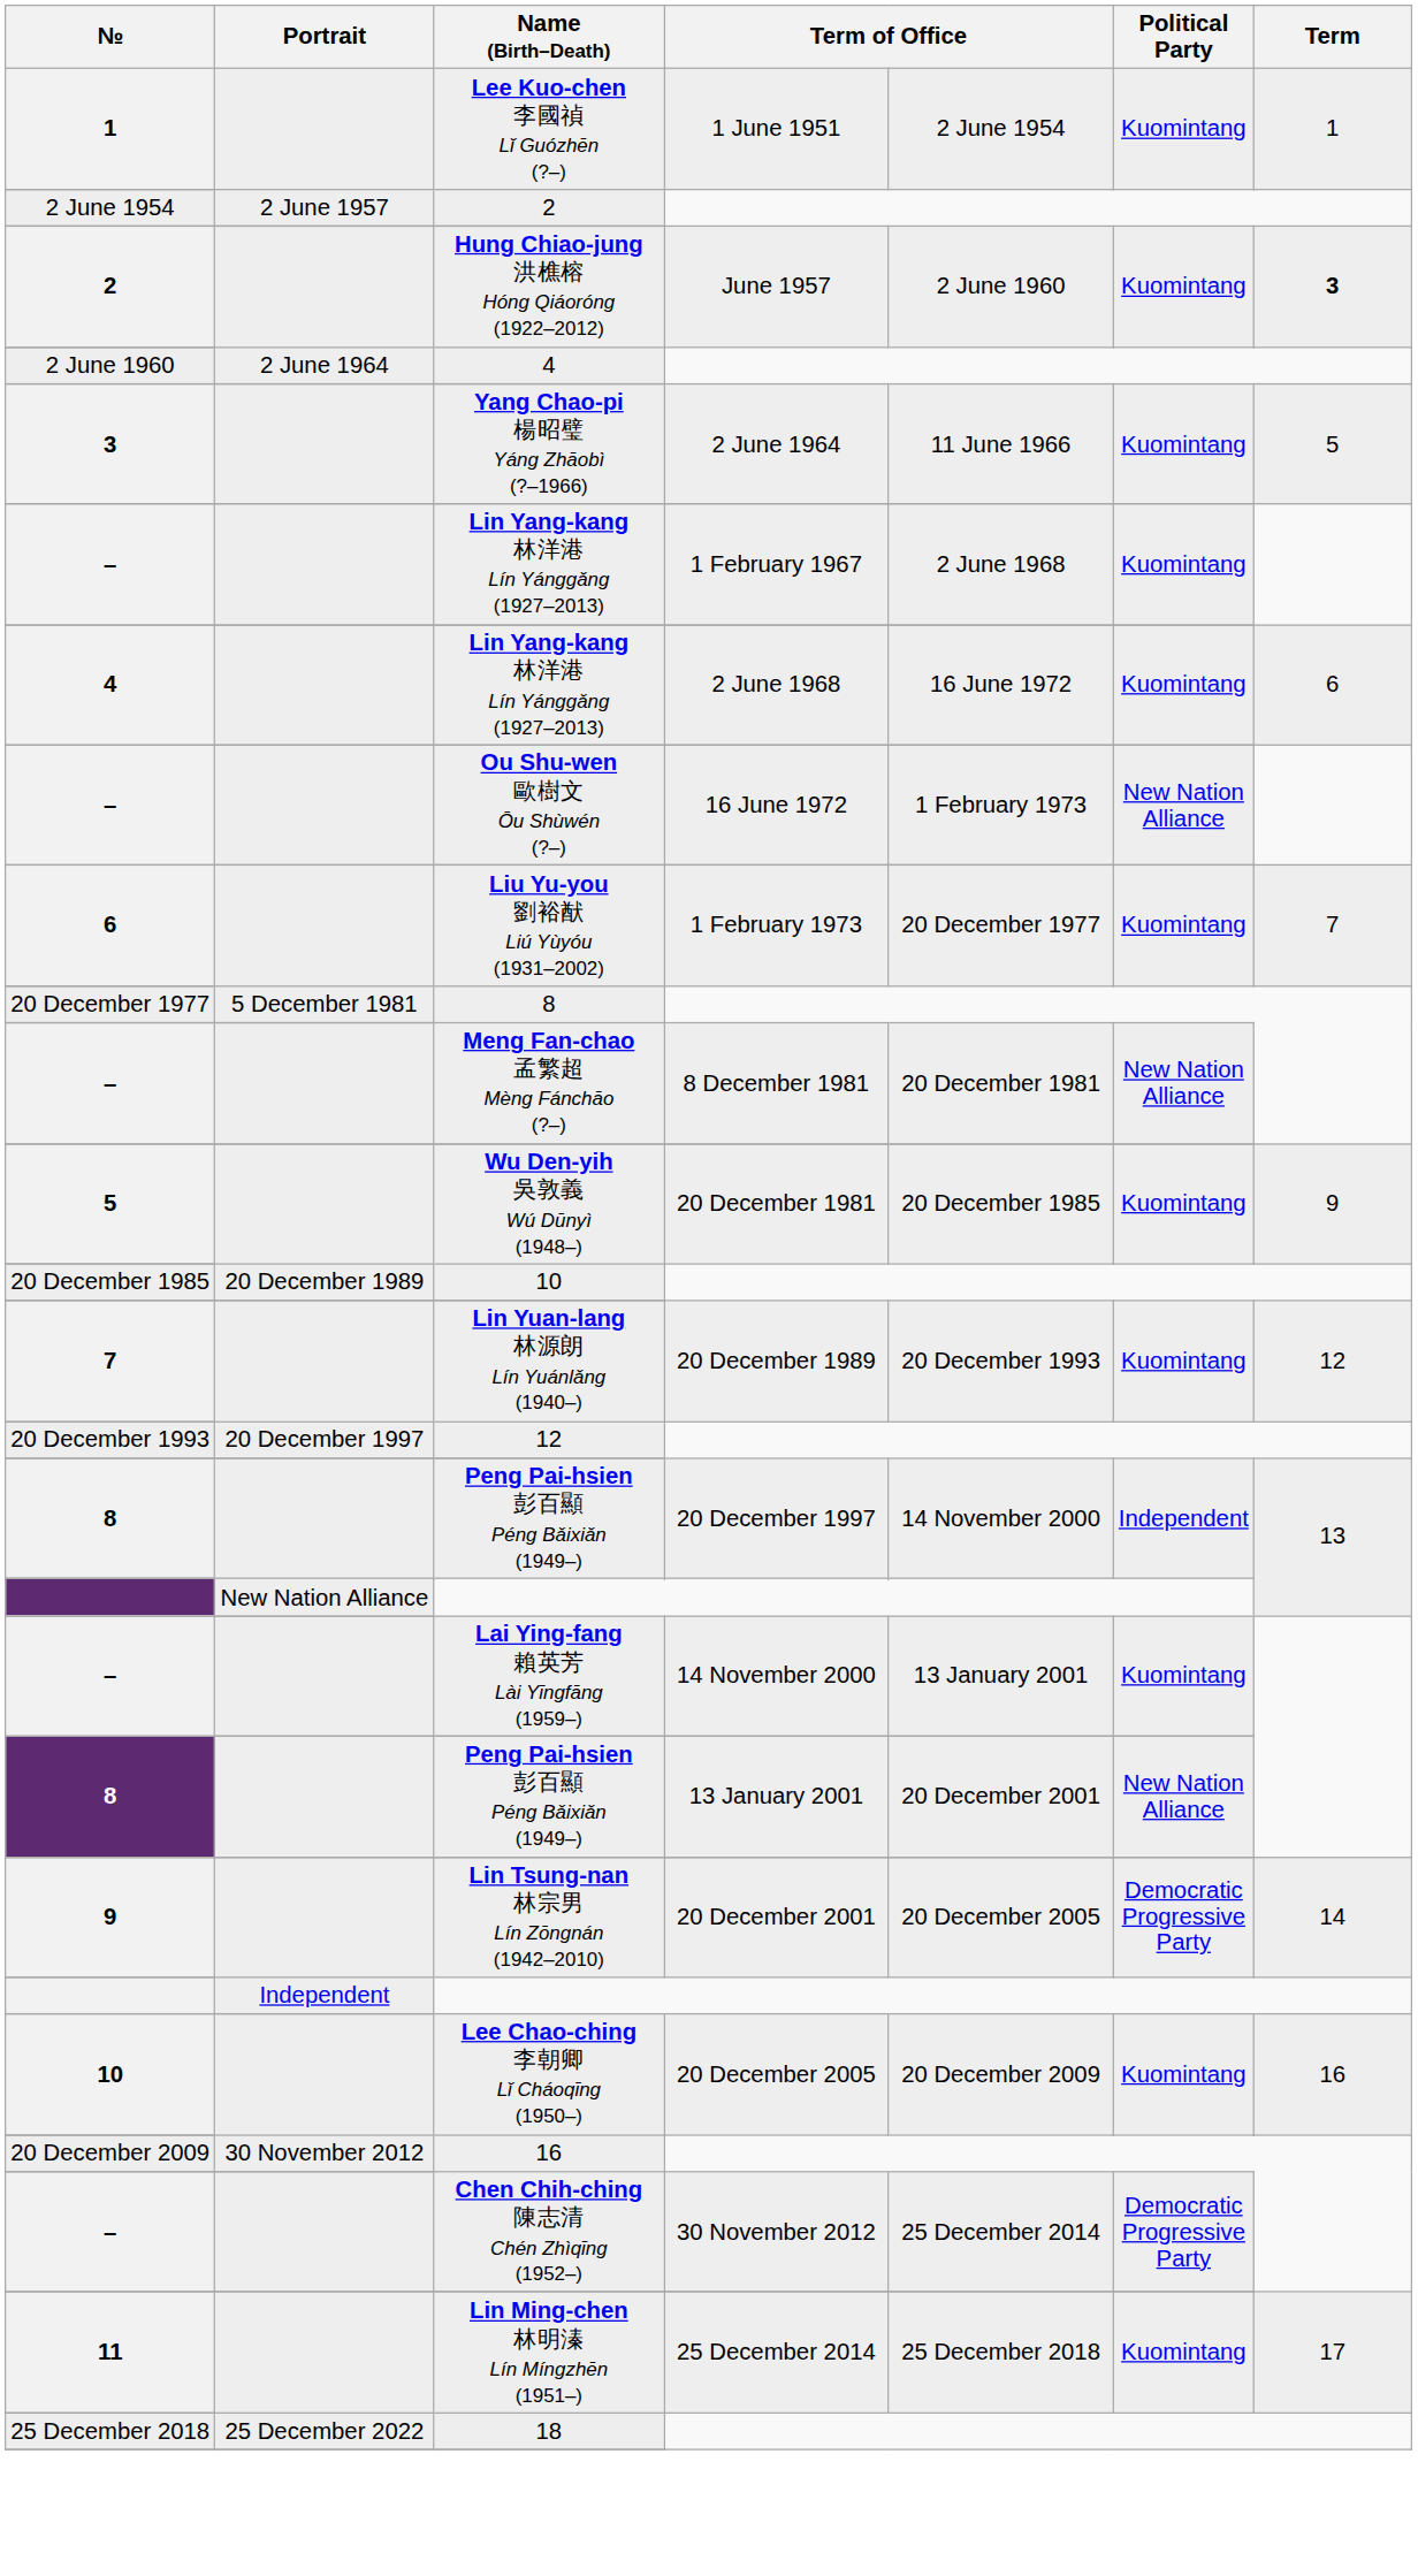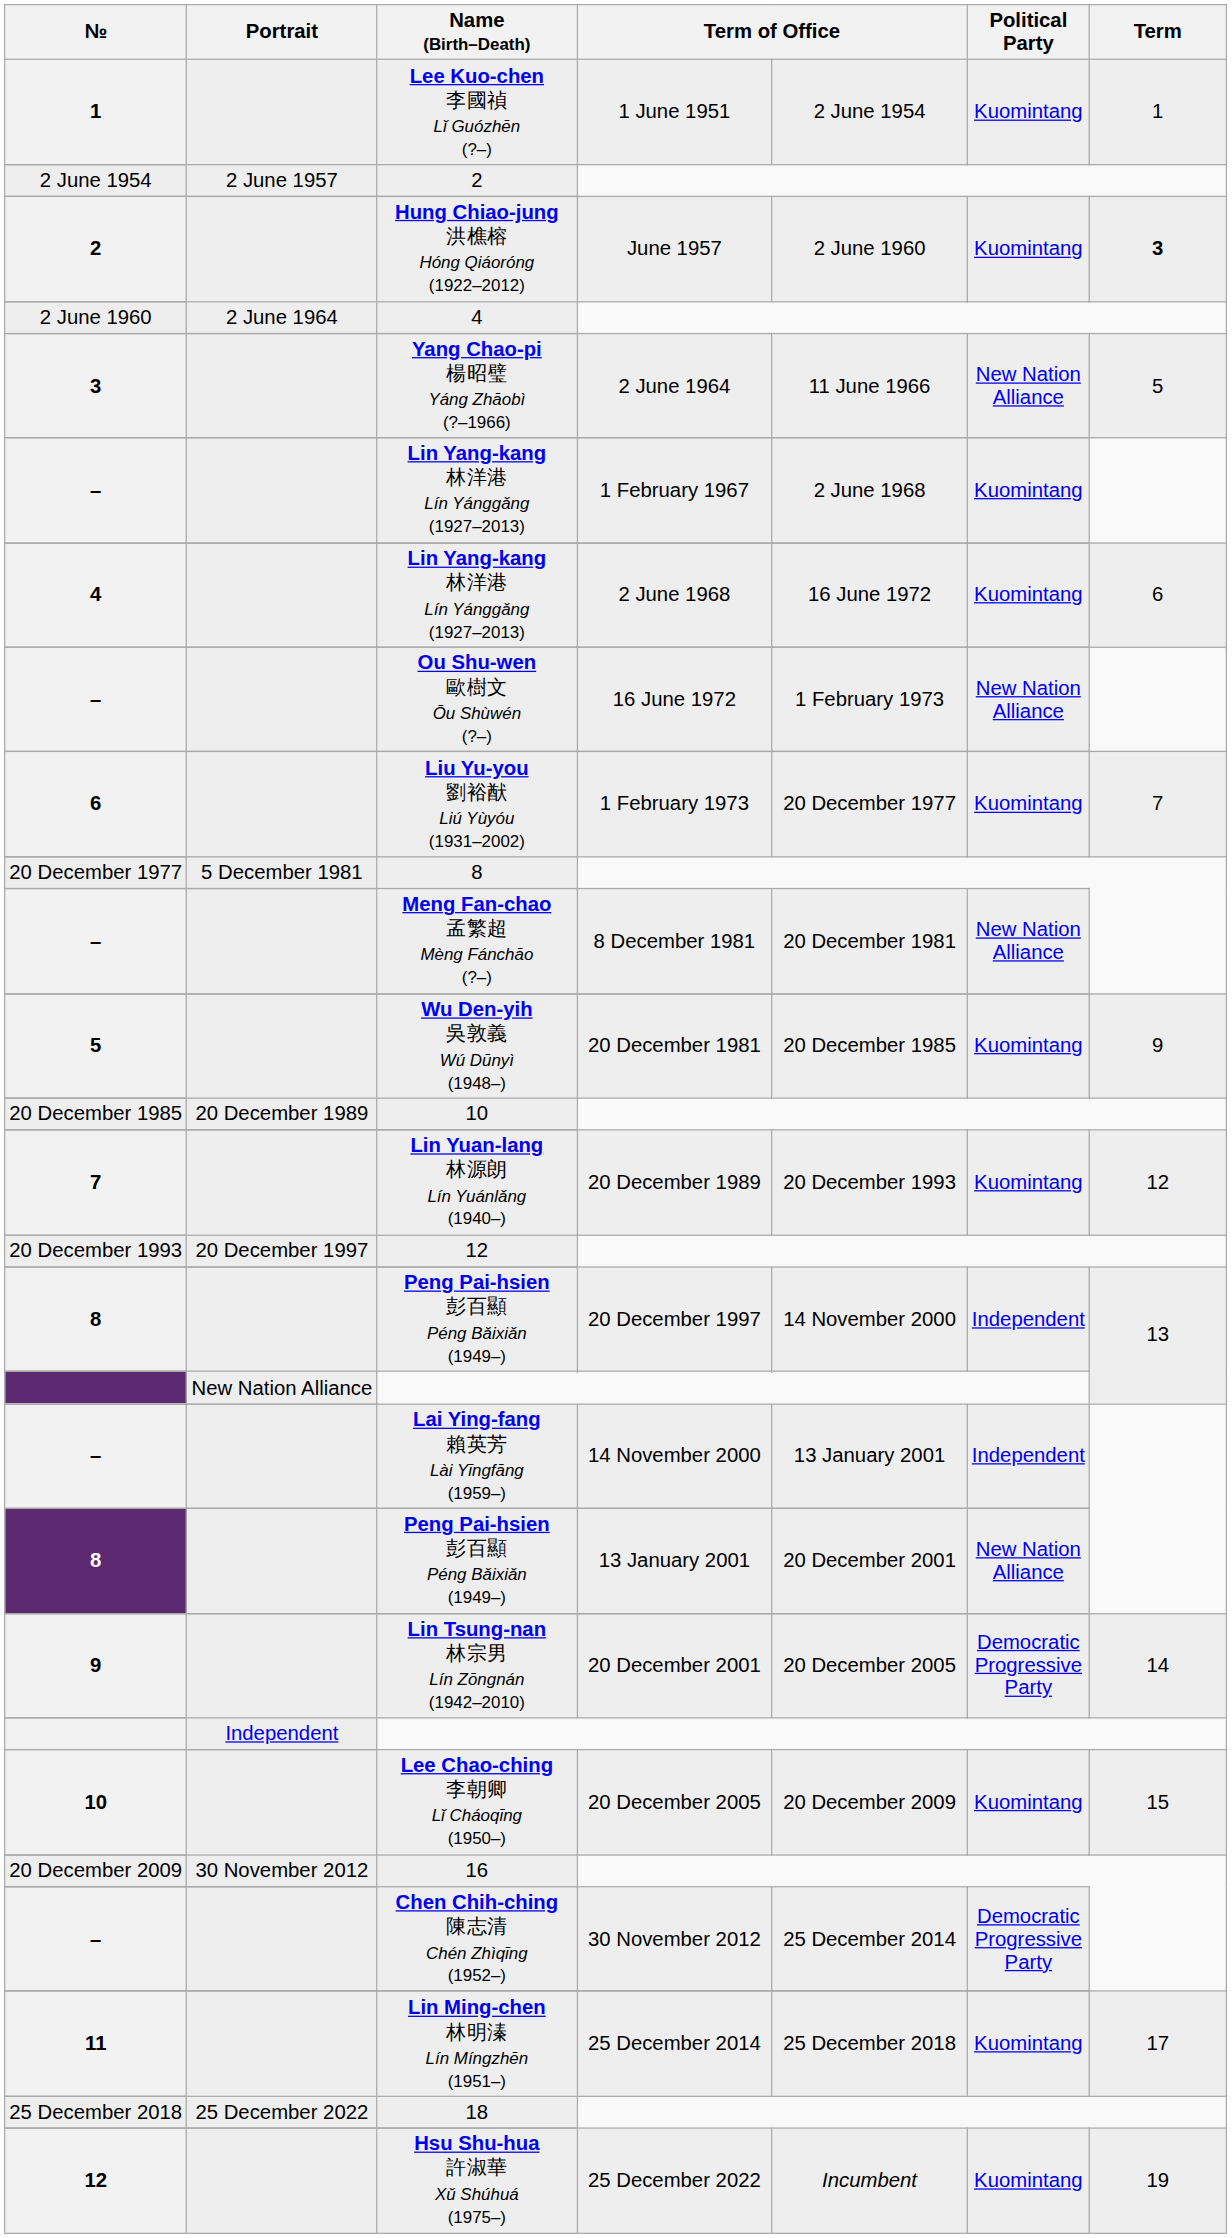Yang Chao-pi 楊昭璧 Yáng Zhāobì (?–1966) | Political Party: Kuomintang -> New Nation Alliance
Lai Ying-fang 賴英芳 Lài Yīngfāng (1959–) | Political Party: Kuomintang -> Independent
Lee Chao-ching 李朝卿 Lǐ Cháoqīng (1950–) / 20 December 2005 | Term: 16 -> 15
+ row: 12 | Hsu Shu-hua 許淑華 Xǔ Shúhuá (1975–) | 25 December 2022 | Incumbent | Kuomintang | 19
